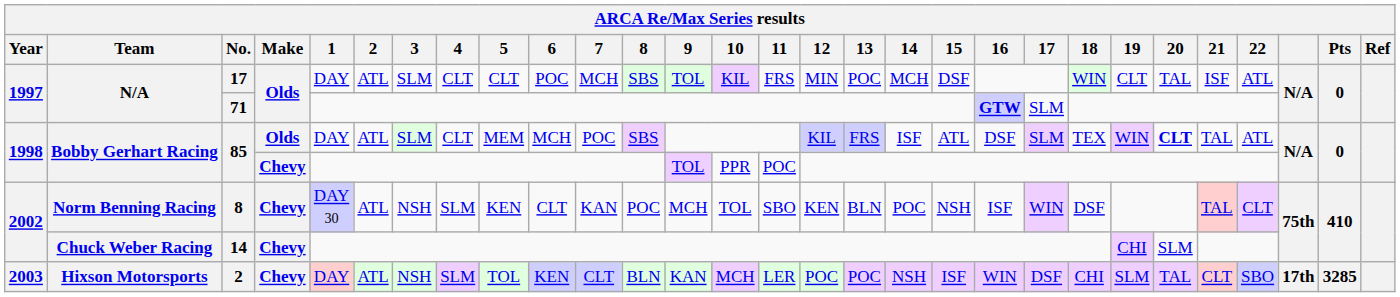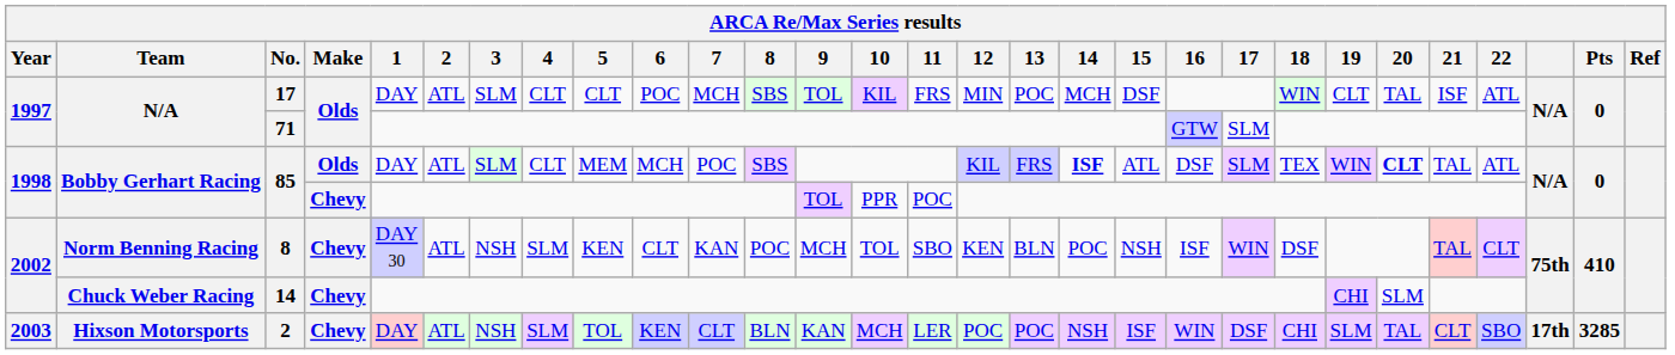71 | 16: bold -> normal
85 / Olds | 14: normal -> bold
